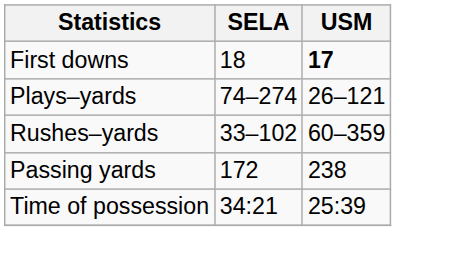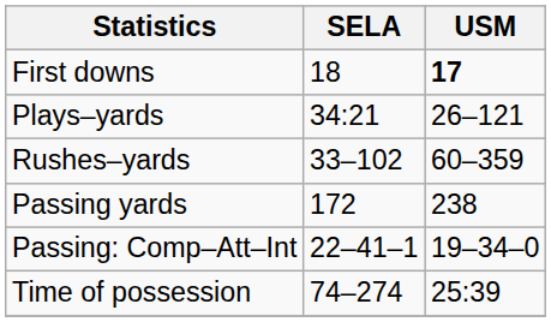Plays–yards | SELA: 74–274 -> 34:21
+ row: Passing: Comp–Att–Int | 22–41–1 | 19–34–0
Time of possession | SELA: 34:21 -> 74–274
